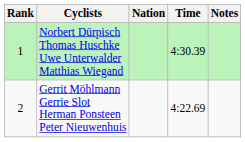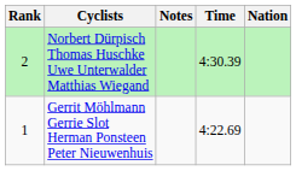columns swapped: Nation <-> Notes
row 2 | Rank: 1 -> 2
row 3 | Rank: 2 -> 1
